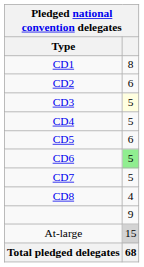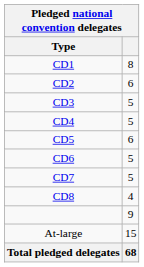CD3 | column 2: lightyellow background -> no background
CD6 | column 2: lightgreen background -> no background
At-large | column 2: lightgrey background -> no background
